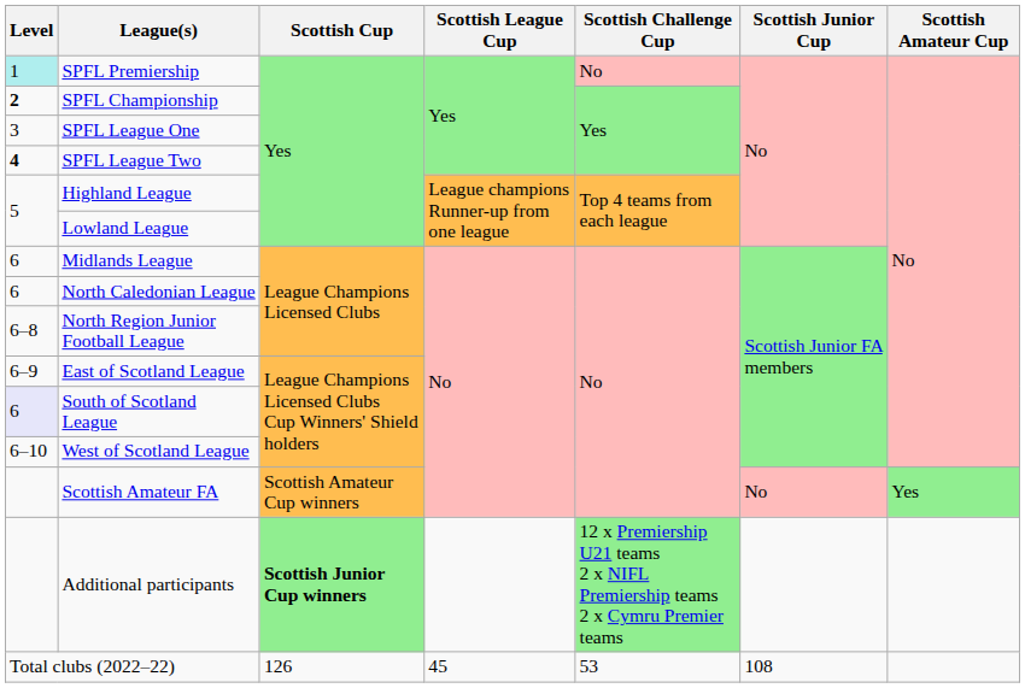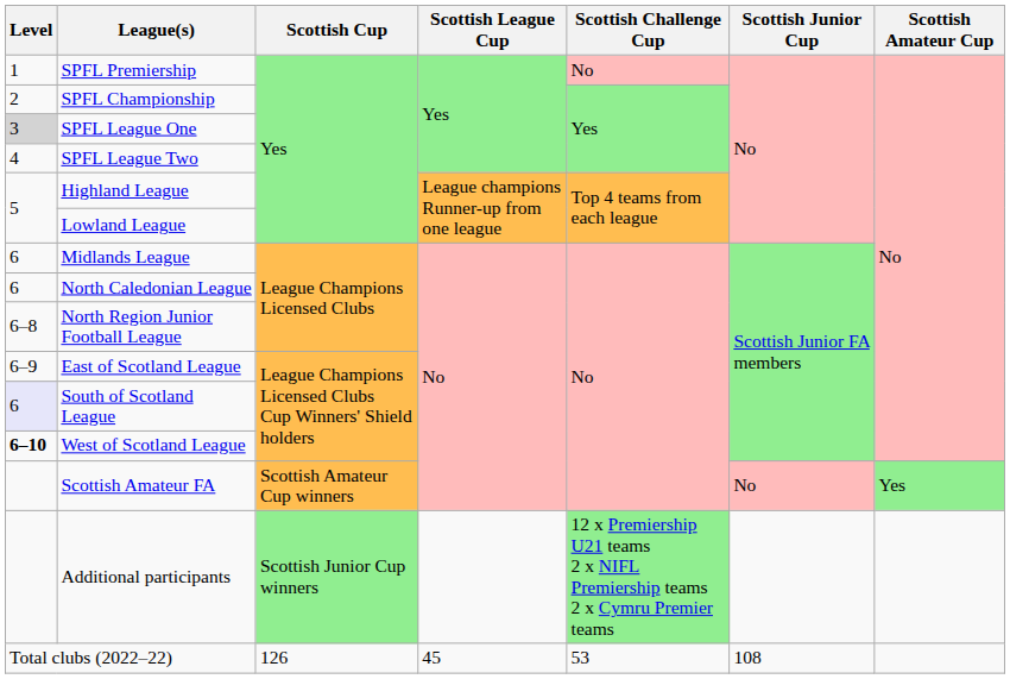SPFL Premiership | Level: paleturquoise background -> no background
SPFL Championship | Level: bold -> normal
SPFL League One | Level: no background -> lightgrey background
SPFL League Two | Level: bold -> normal
West of Scotland League | Level: normal -> bold
Additional participants | Scottish Cup: bold -> normal
